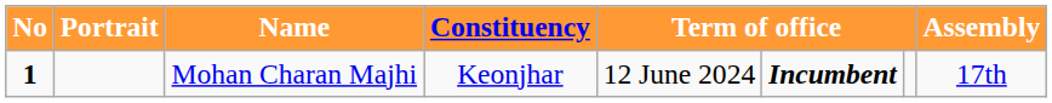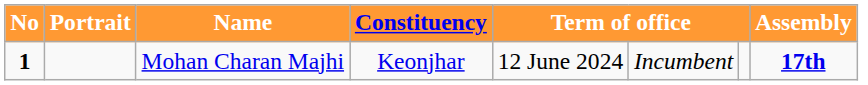Mohan Charan Majhi | column 6: bold -> normal
Mohan Charan Majhi | Assembly: normal -> bold
